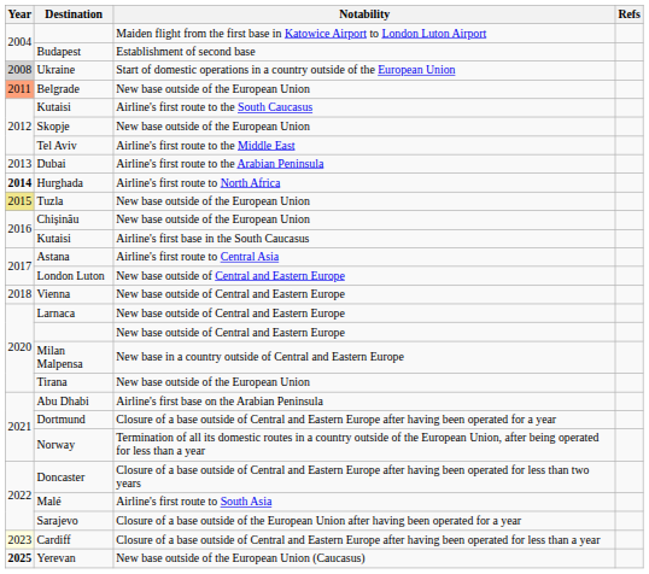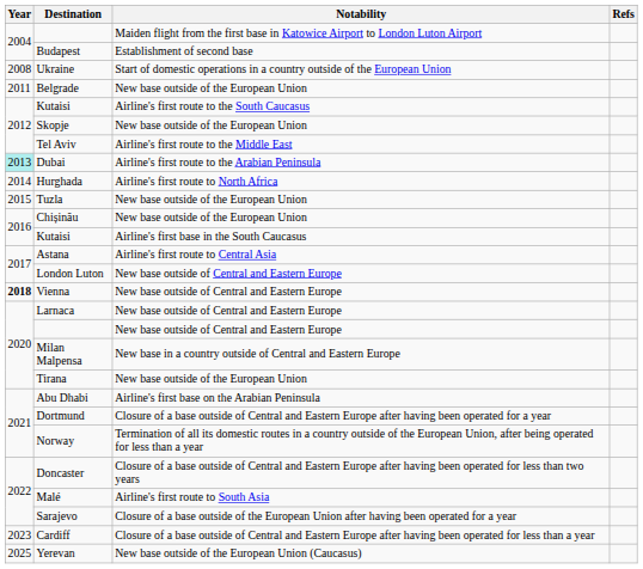Ukraine | Year: lightgrey background -> no background
Belgrade | Year: lightsalmon background -> no background
Dubai | Year: no background -> paleturquoise background
Hurghada | Year: bold -> normal
Tuzla | Year: khaki background -> no background
Vienna | Year: normal -> bold
Cardiff | Year: lightyellow background -> no background
Yerevan | Year: bold -> normal
